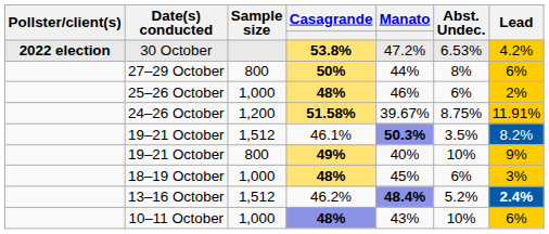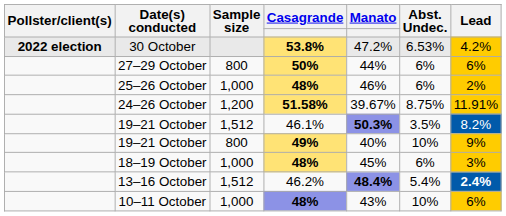27–29 October | Abst. Undec.: 8% -> 6%
13–16 October | Abst. Undec.: 5.2% -> 5.4%
